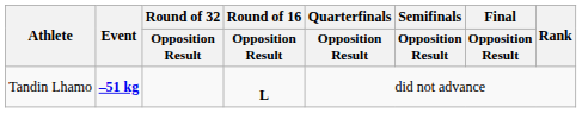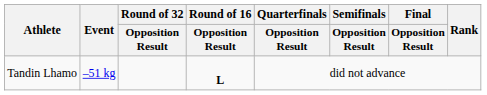Tandin Lhamo | Event: bold -> normal
